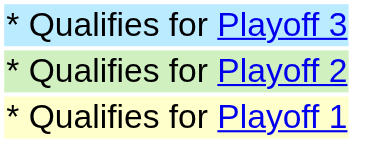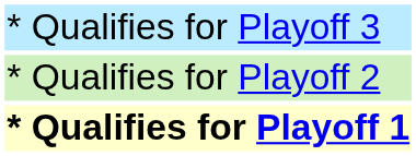row 3 | column 1: normal -> bold
